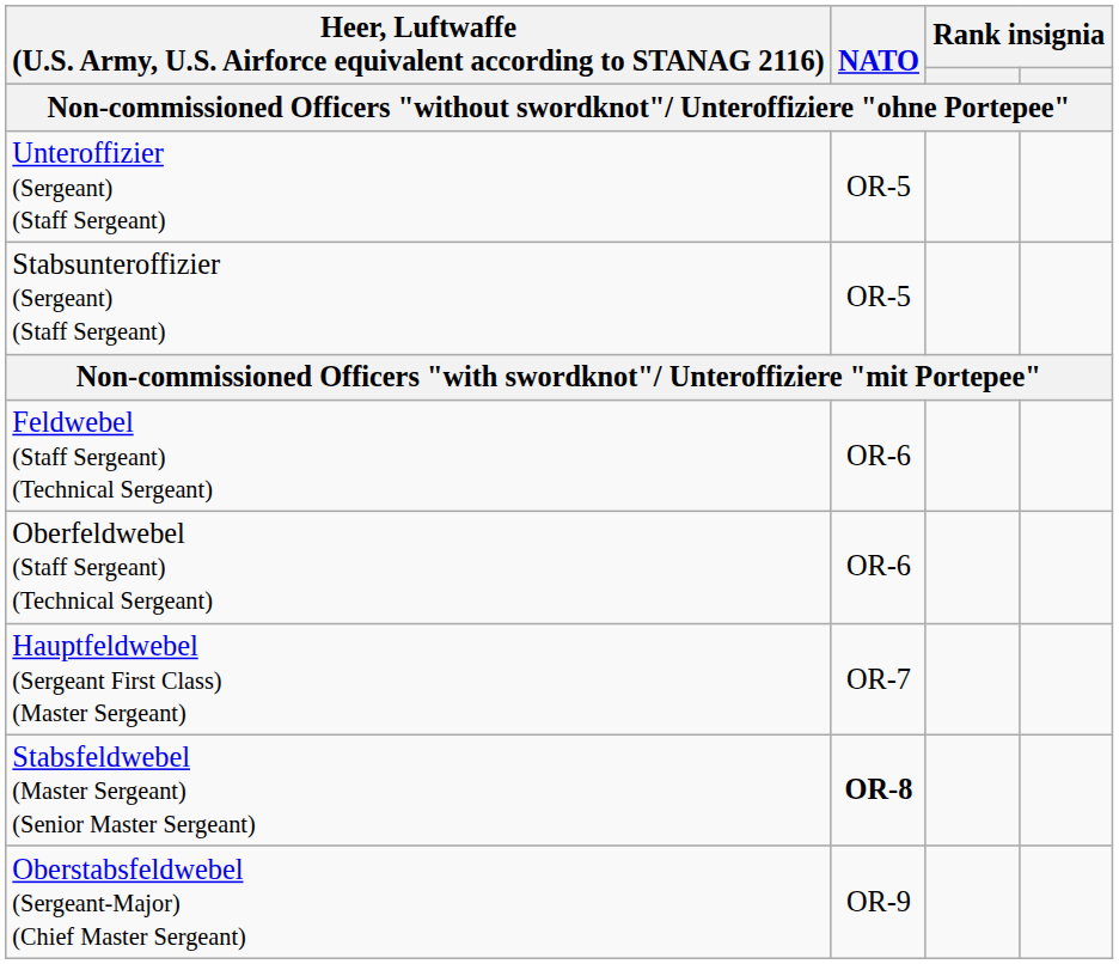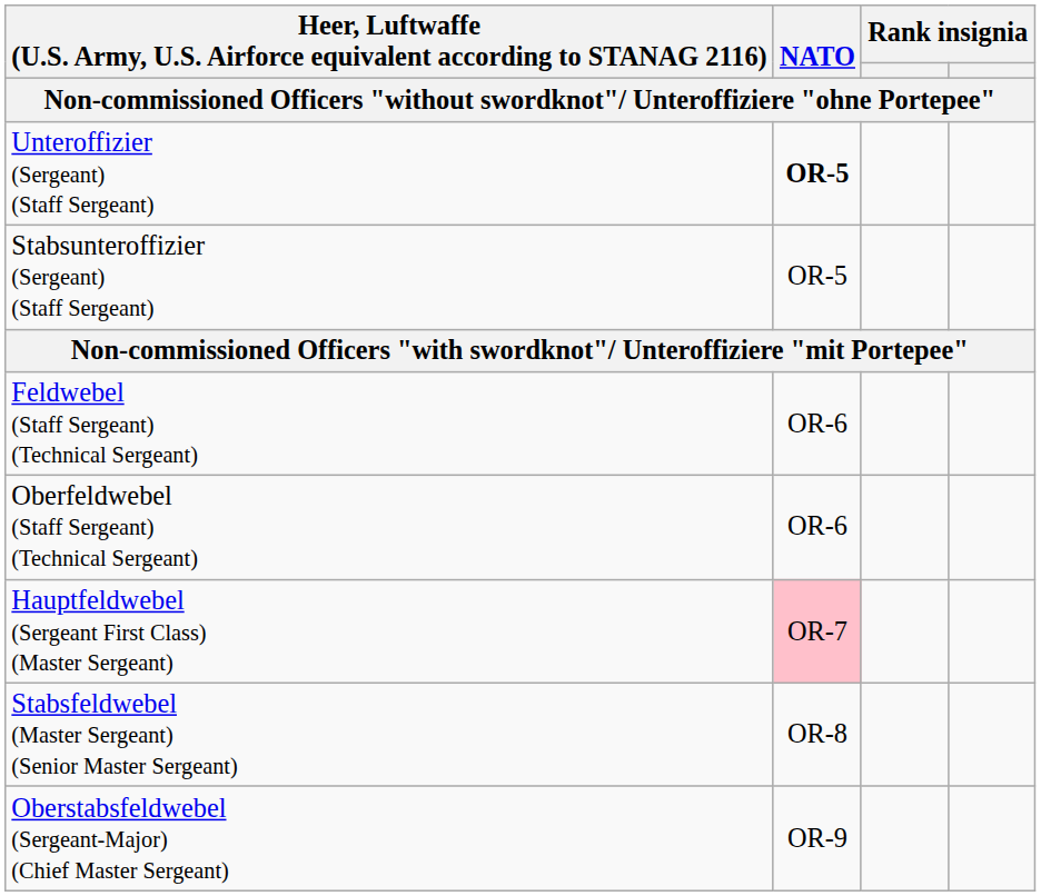Unteroffizier (Sergeant) (Staff Sergeant) | NATO: normal -> bold
Hauptfeldwebel (Sergeant First Class) (Master Sergeant) | NATO: no background -> pink background
Stabsfeldwebel (Master Sergeant) (Senior Master Sergeant) | NATO: bold -> normal
